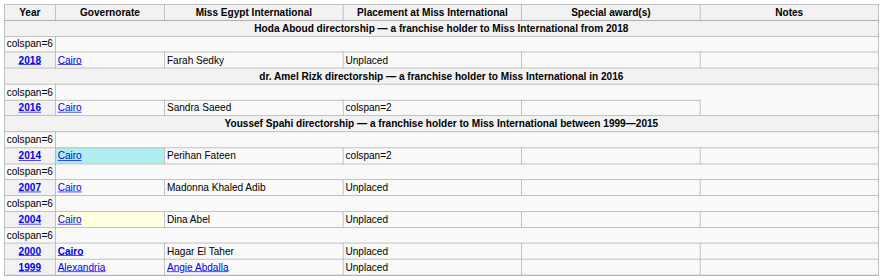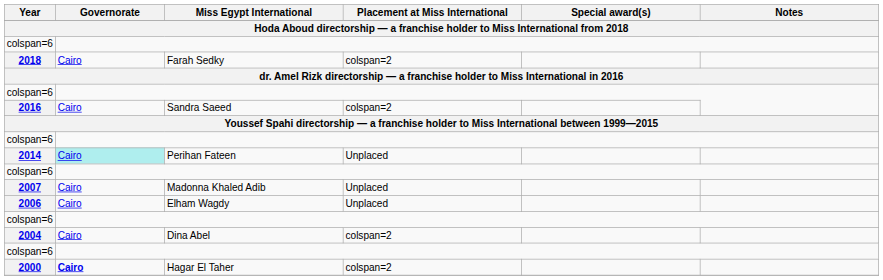2018 | Placement at Miss International: Unplaced -> colspan=2
2014 | Placement at Miss International: colspan=2 -> Unplaced
+ row: 2006 | Cairo | Elham Wagdy | Unplaced
2004 | Governorate: lightyellow background -> no background
2004 | Placement at Miss International: Unplaced -> colspan=2
2000 | Placement at Miss International: Unplaced -> colspan=2
- row: 1999 | Alexandria | Angie Abdalla | Unplaced
